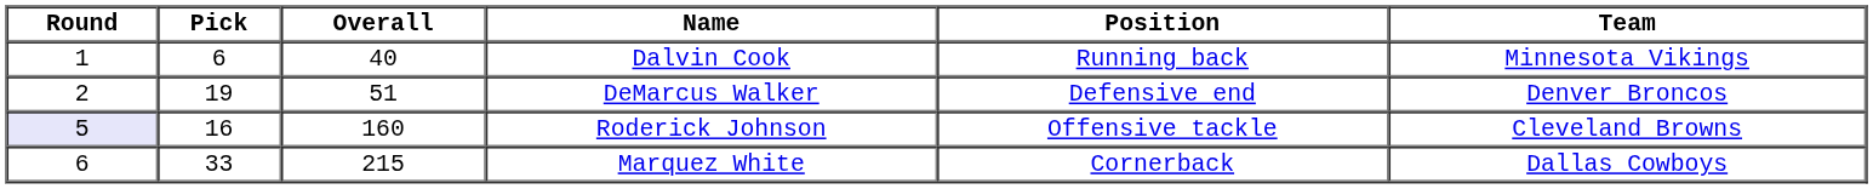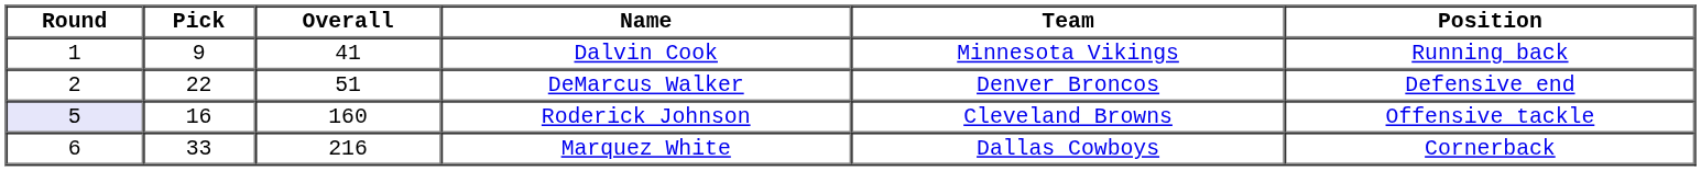columns swapped: Position <-> Team
Dalvin Cook | Pick: 6 -> 9
Dalvin Cook | Overall: 40 -> 41
DeMarcus Walker | Pick: 19 -> 22
Marquez White | Overall: 215 -> 216
